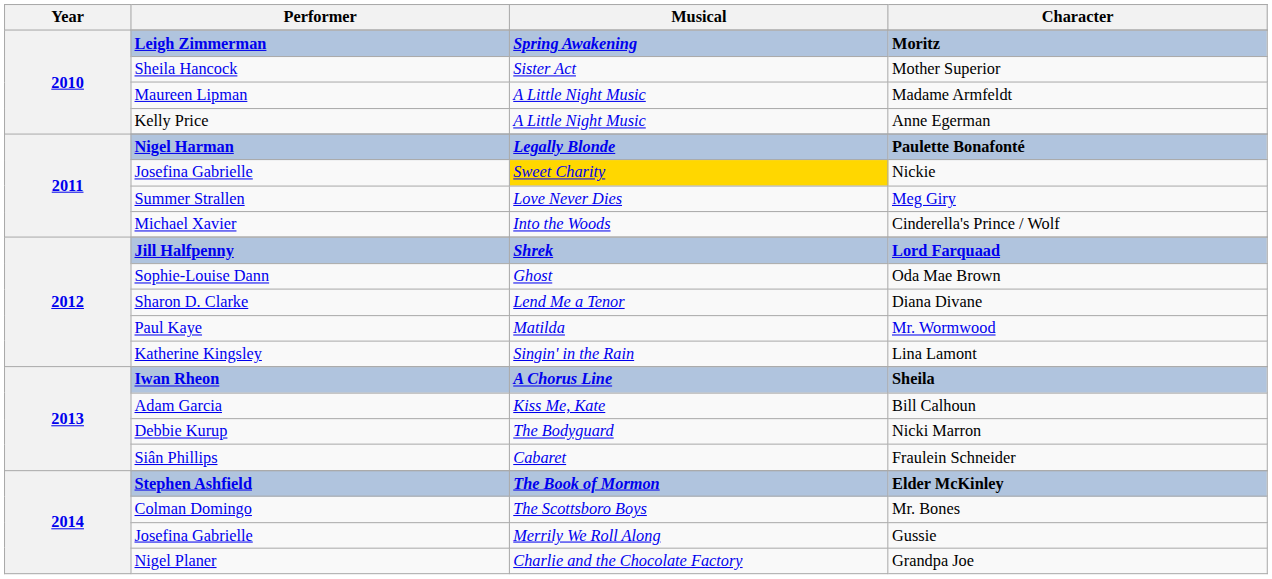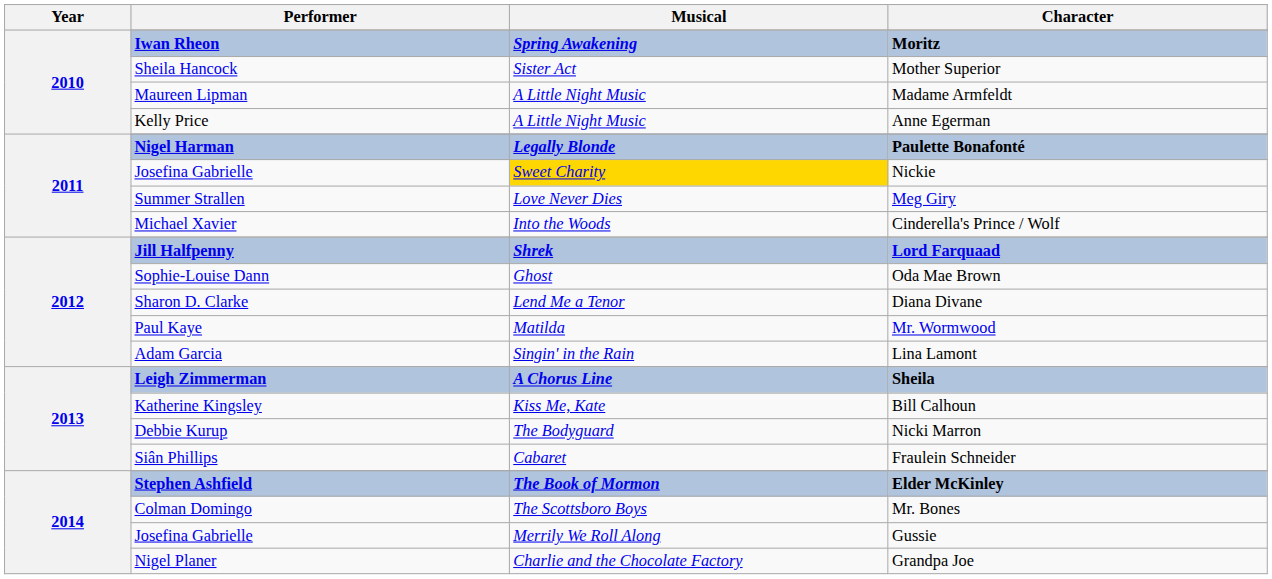Moritz | Performer: Leigh Zimmerman -> Iwan Rheon
Lina Lamont | Performer: Katherine Kingsley -> Adam Garcia
Sheila | Performer: Iwan Rheon -> Leigh Zimmerman
Bill Calhoun | Performer: Adam Garcia -> Katherine Kingsley
